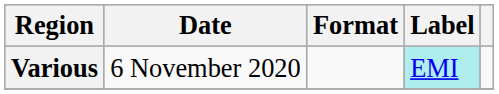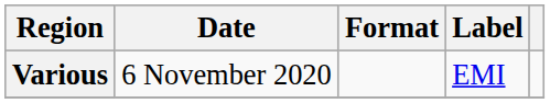Various | Label: paleturquoise background -> no background
